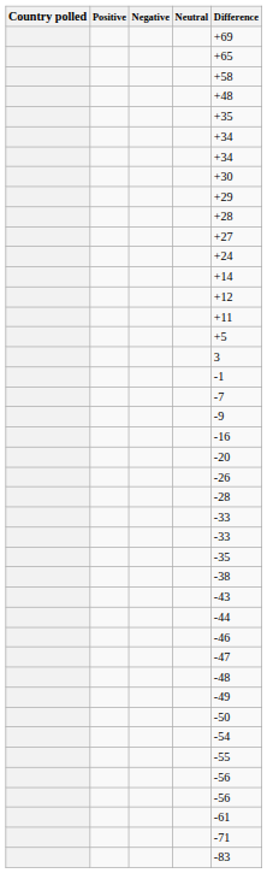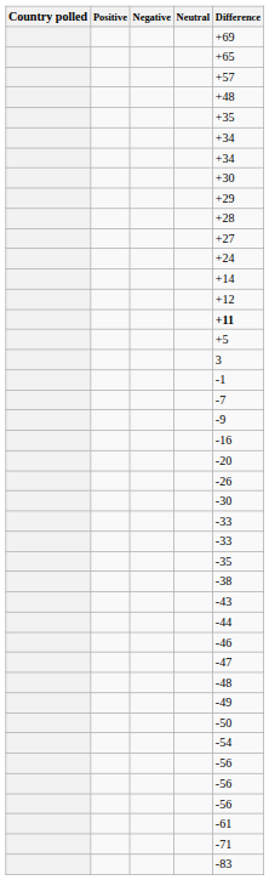row 4 | Difference: +58 -> +57
row 16 | Difference: normal -> bold
row 25 | Difference: -28 -> -30
row 38 | Difference: -55 -> -56
